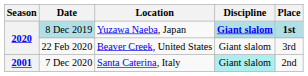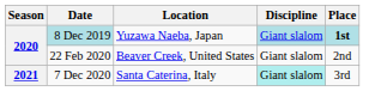8 Dec 2019 | Discipline: bold -> normal
22 Feb 2020 | Place: 3rd -> 2nd
7 Dec 2020 | Season: 2001 -> 2021
7 Dec 2020 | Place: 2nd -> 3rd
